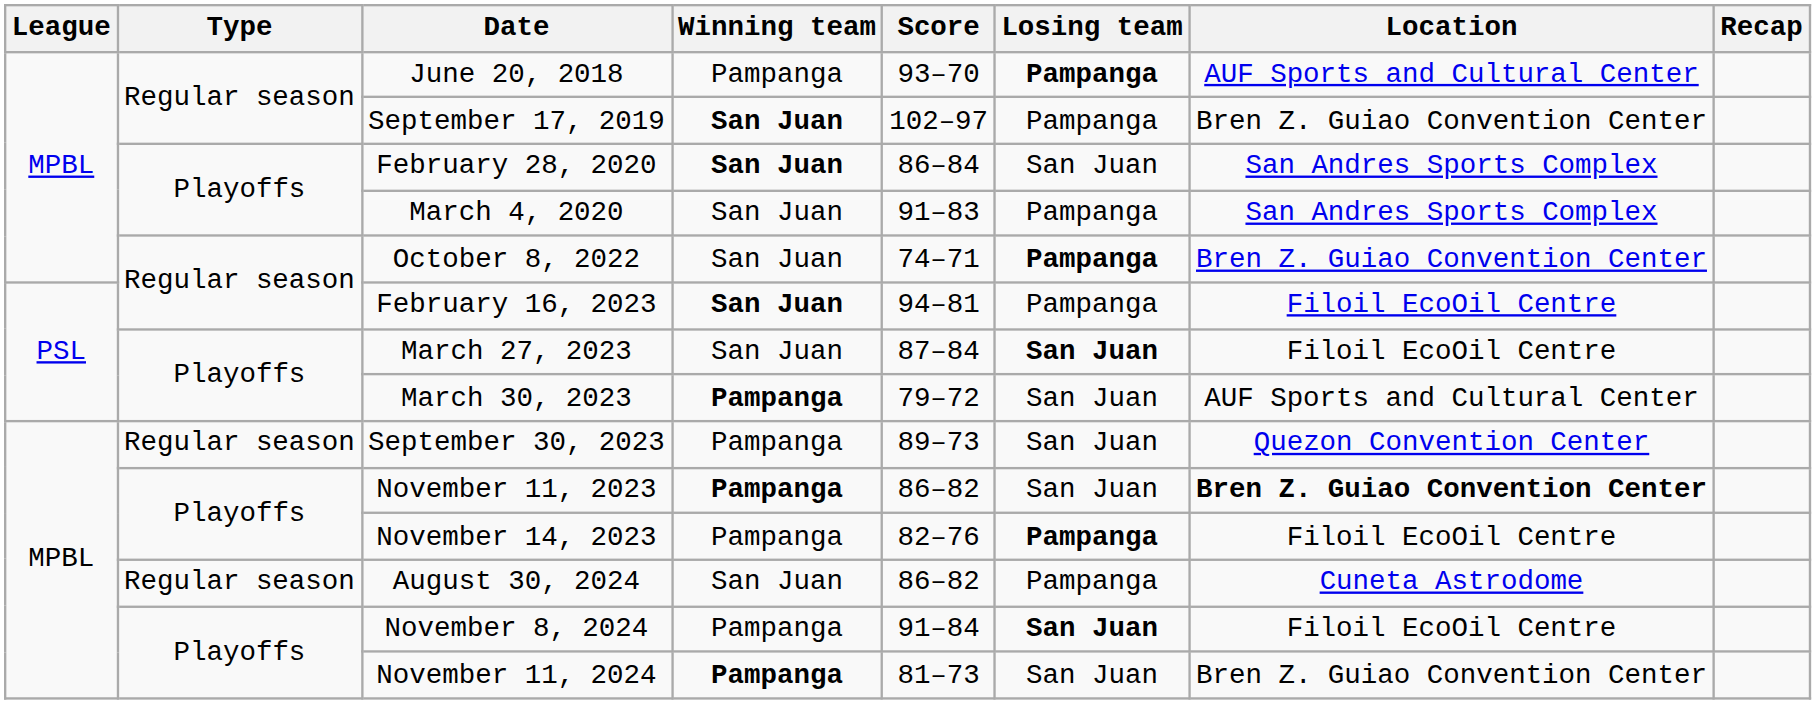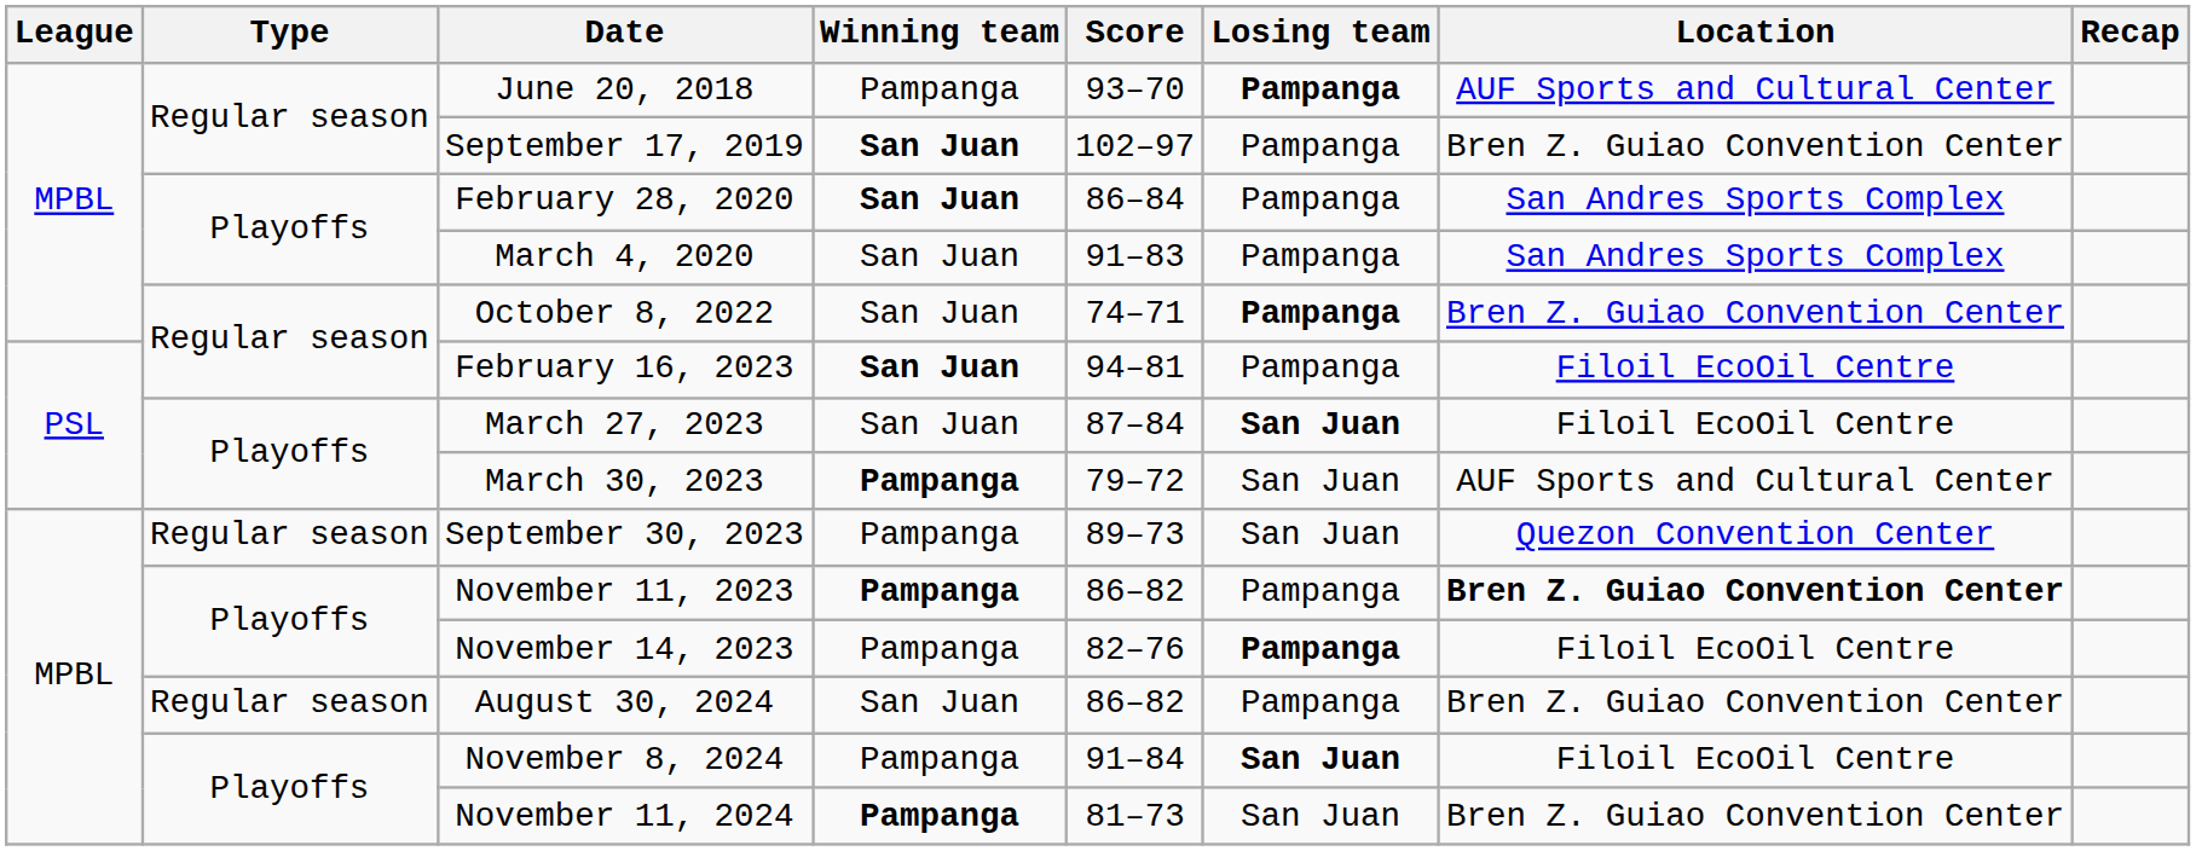February 28, 2020 | Losing team: San Juan -> Pampanga
November 11, 2023 | Losing team: San Juan -> Pampanga
August 30, 2024 | Location: Cuneta Astrodome -> Bren Z. Guiao Convention Center
